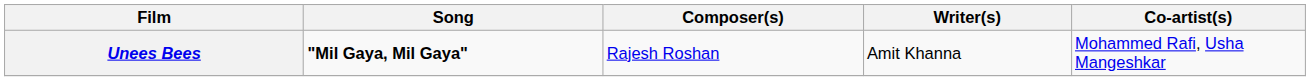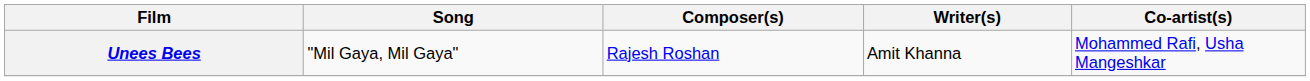Unees Bees | Song: bold -> normal
